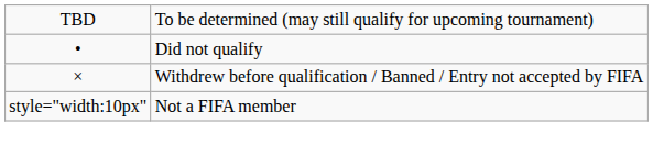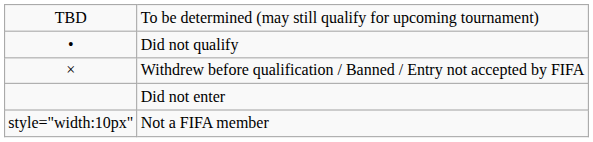+ row: Did not enter
